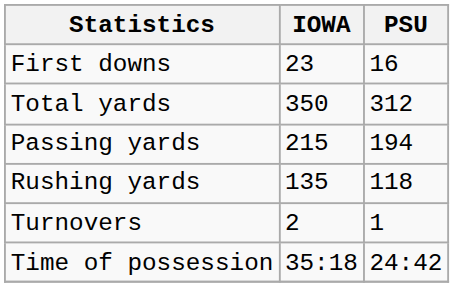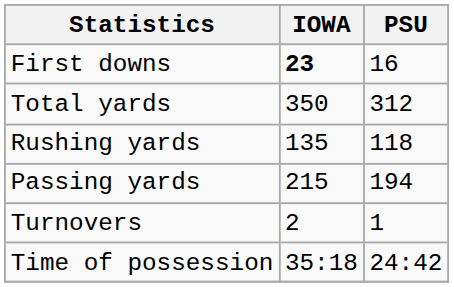First downs | IOWA: normal -> bold
rows swapped: Rushing yards <-> Passing yards
